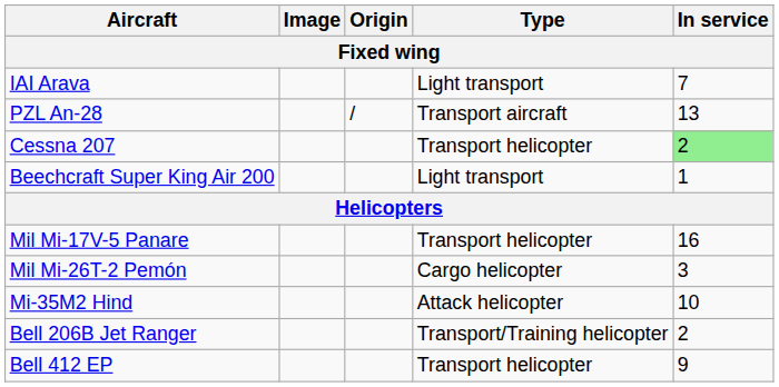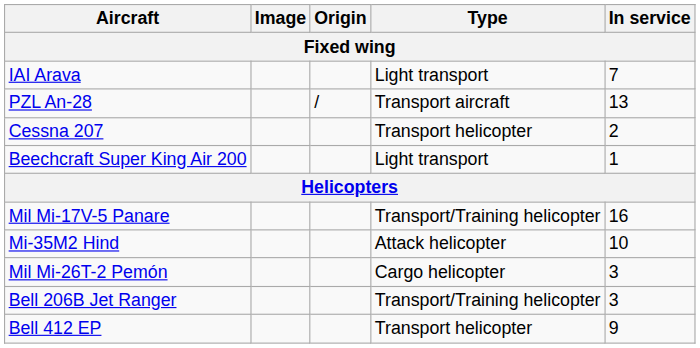Cessna 207 | In service: lightgreen background -> no background
Mil Mi-17V-5 Panare | Type: Transport helicopter -> Transport/Training helicopter
rows swapped: Mil Mi-26T-2 Pemón <-> Mi-35M2 Hind
Bell 206B Jet Ranger | In service: 2 -> 3
